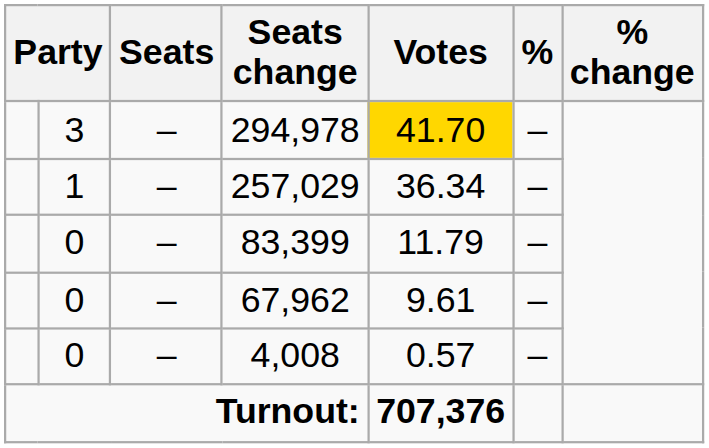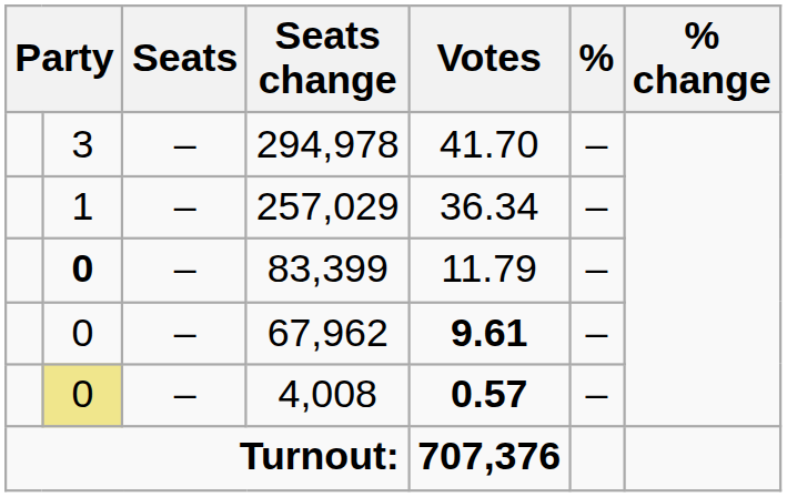294,978 | Votes: gold background -> no background
83,399 | column 2: normal -> bold
67,962 | Votes: normal -> bold
4,008 | column 2: no background -> khaki background
4,008 | Votes: normal -> bold
